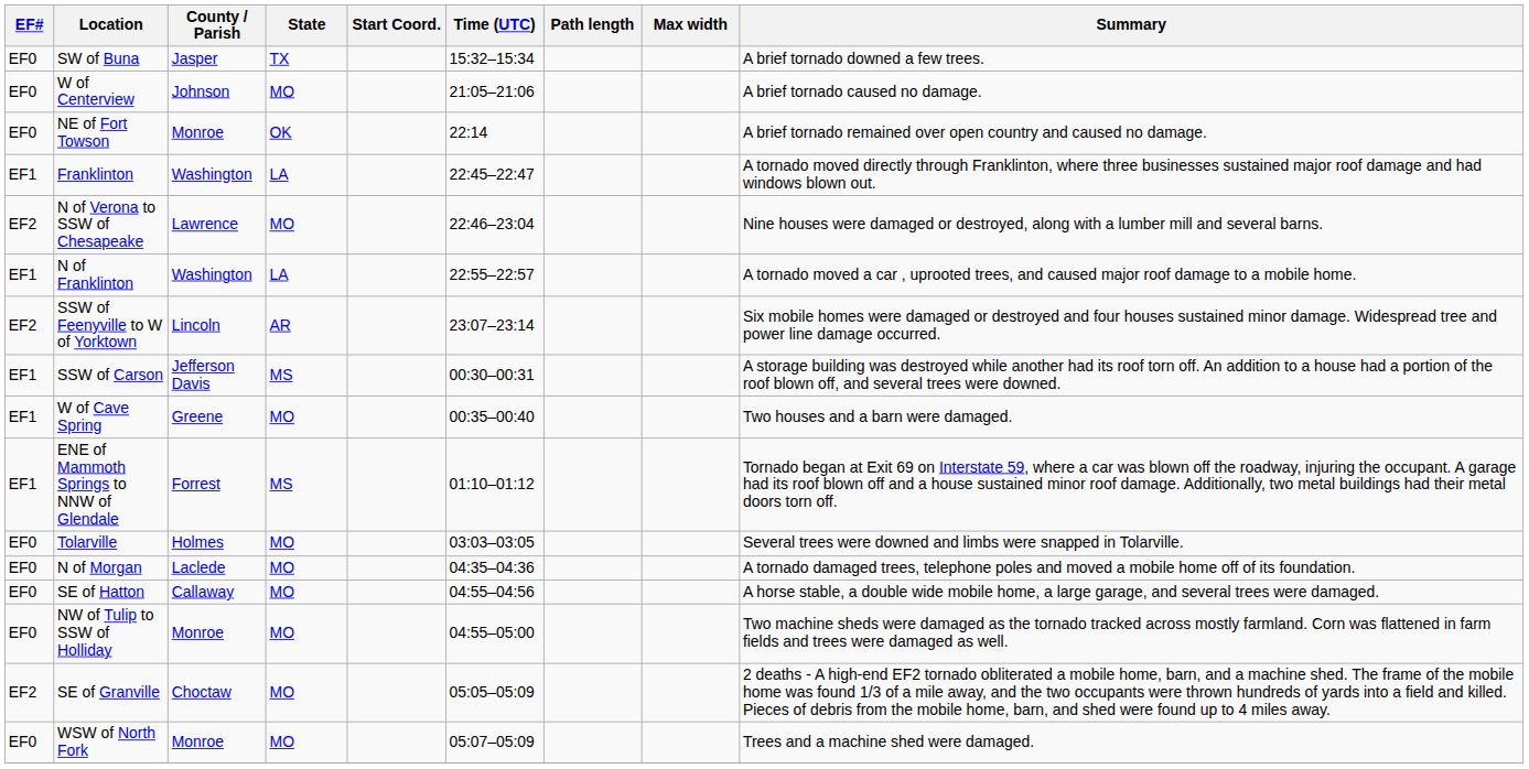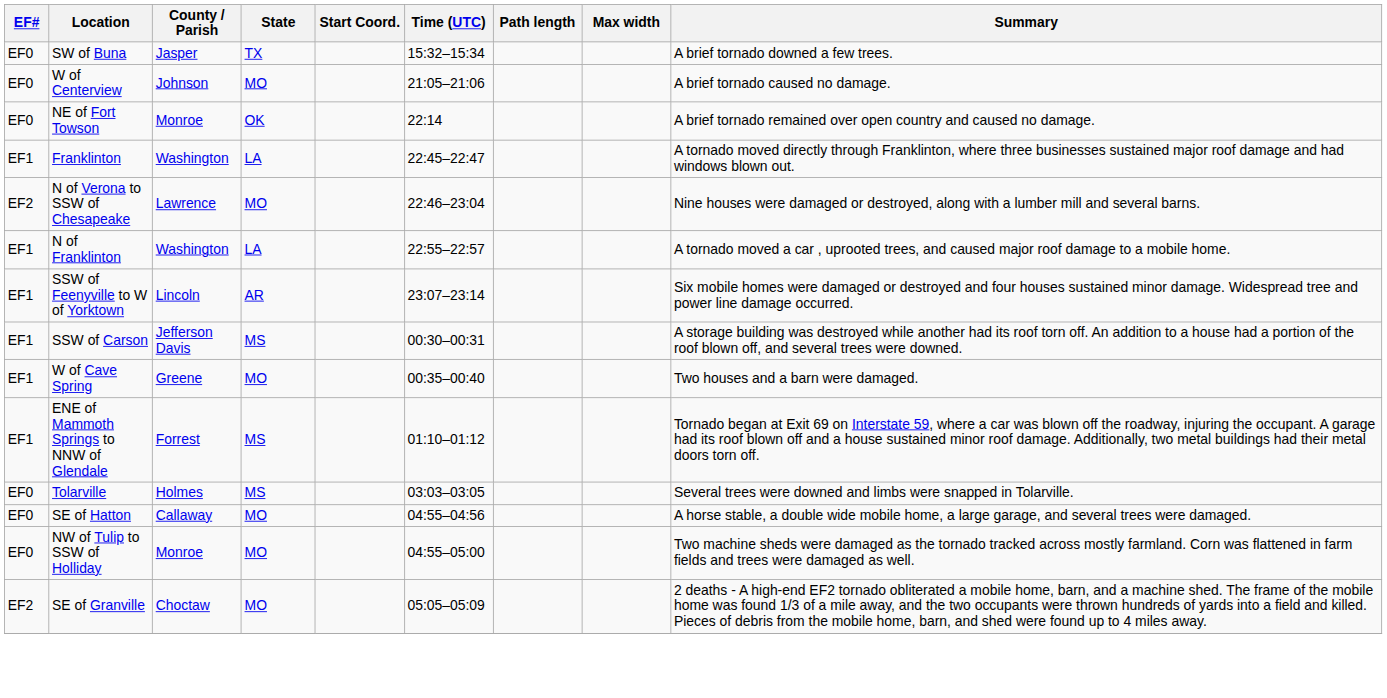SSW of Feenyville to W of Yorktown | EF#: EF2 -> EF1
Tolarville | State: MO -> MS
- row: EF0 | N of Morgan | Laclede | MO | 04:35–04:36 | A tornado damaged trees, telephone poles and moved a mobile home off of its foundation.
- row: EF0 | WSW of North Fork | Monroe | MO | 05:07–05:09 | Trees and a machine shed were damaged.
